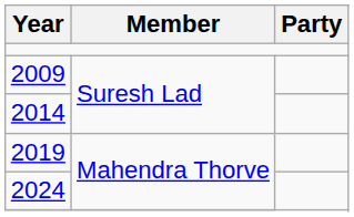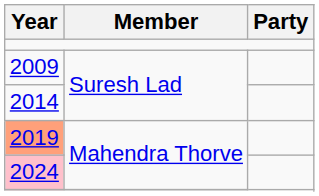2019 | Year: no background -> lightsalmon background
2024 | Year: no background -> pink background
